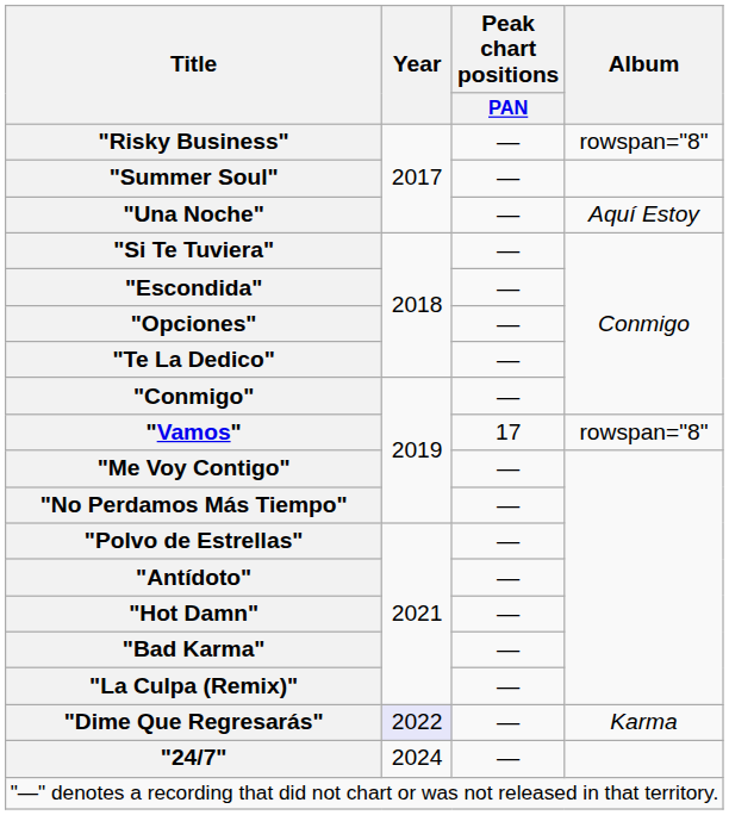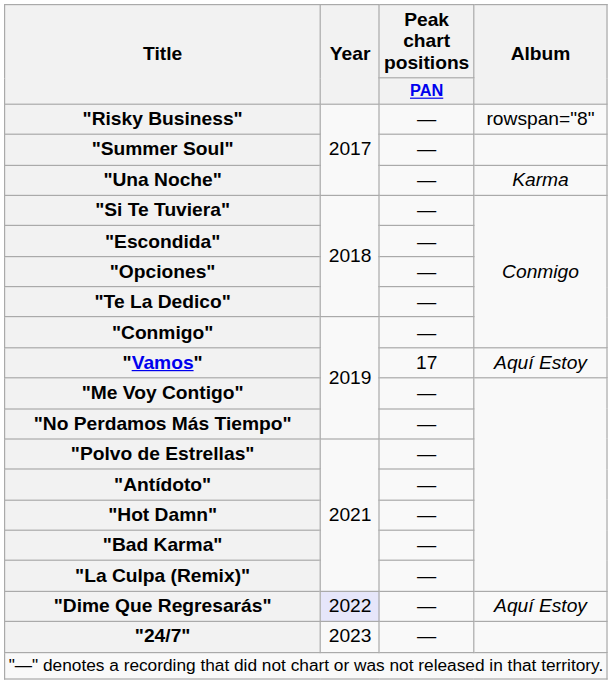"Una Noche" | Album: Aquí Estoy -> Karma
"Vamos" | Album: rowspan="8" -> Aquí Estoy
"Dime Que Regresarás" | Album: Karma -> Aquí Estoy
"24/7" | Year: 2024 -> 2023
